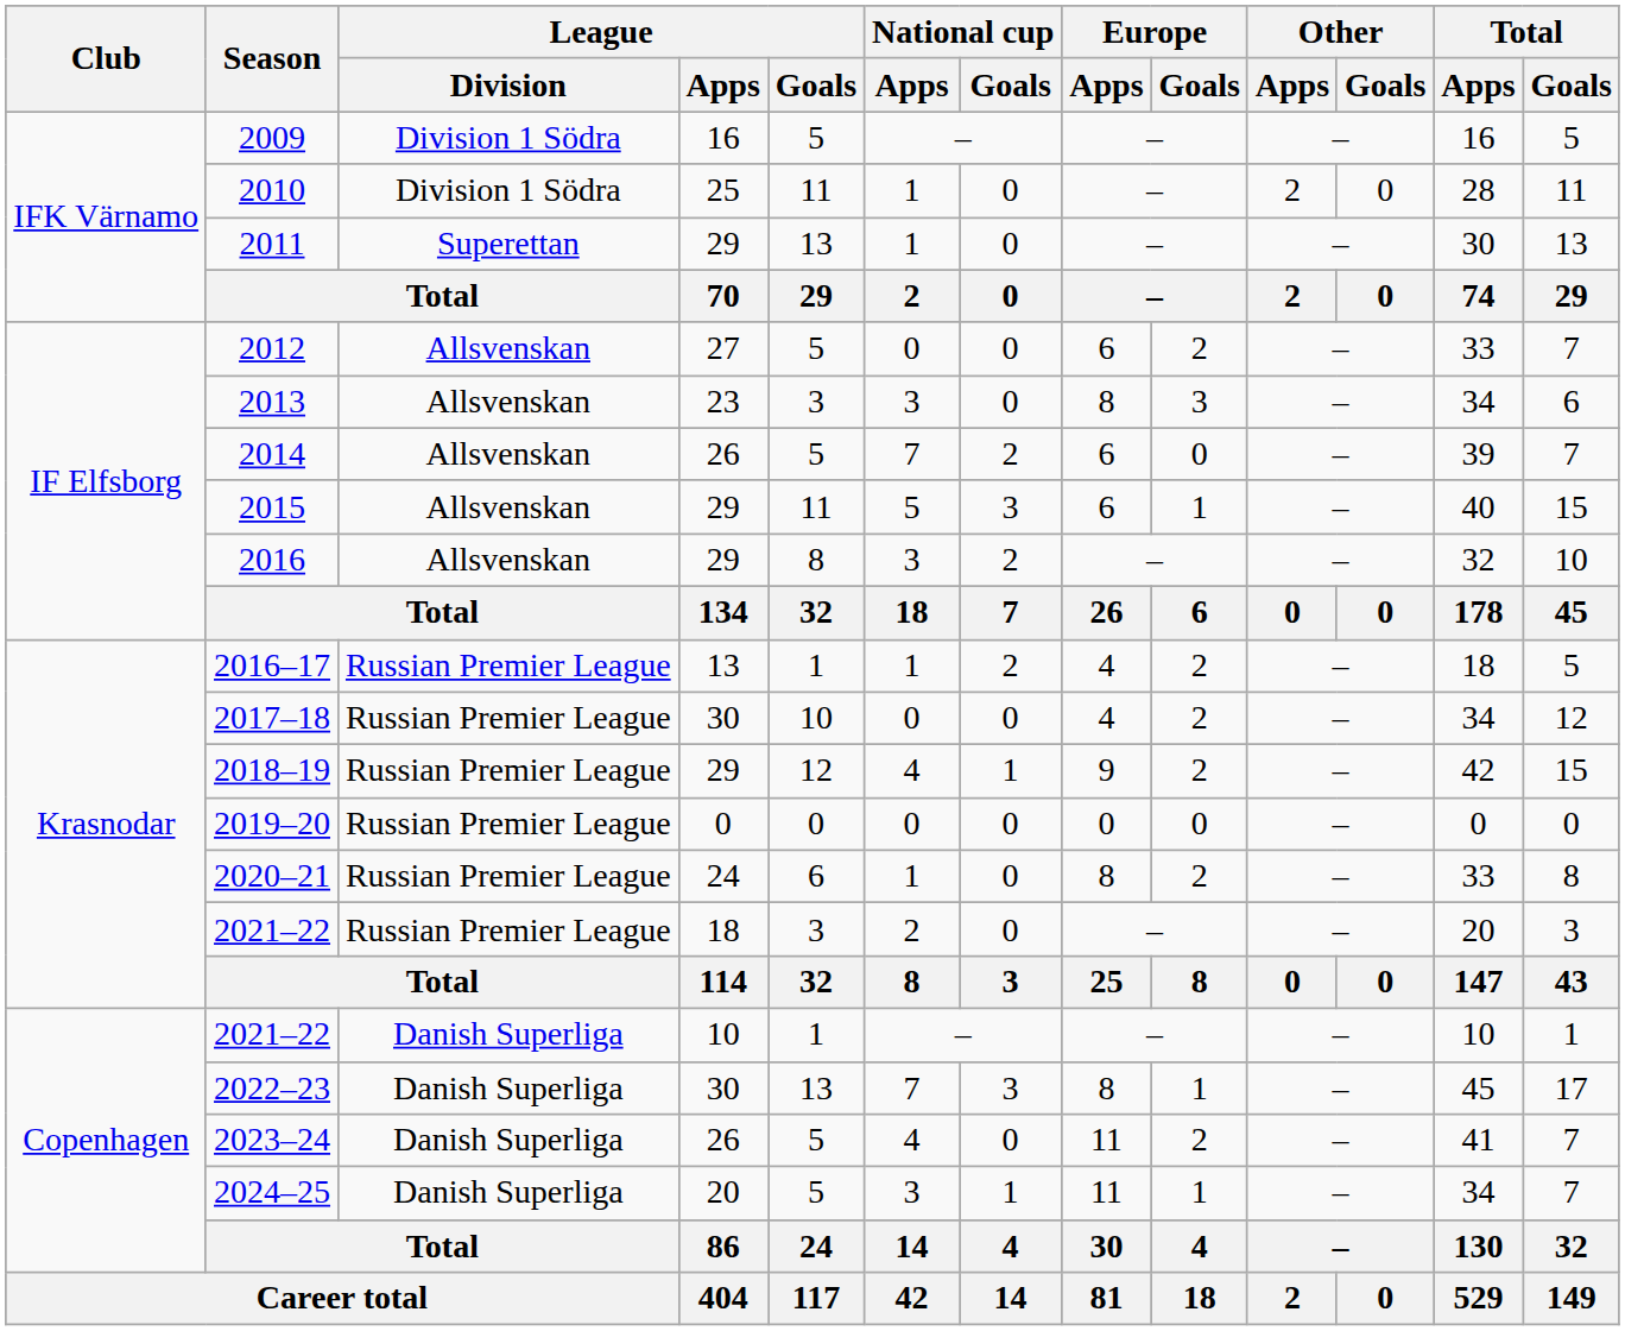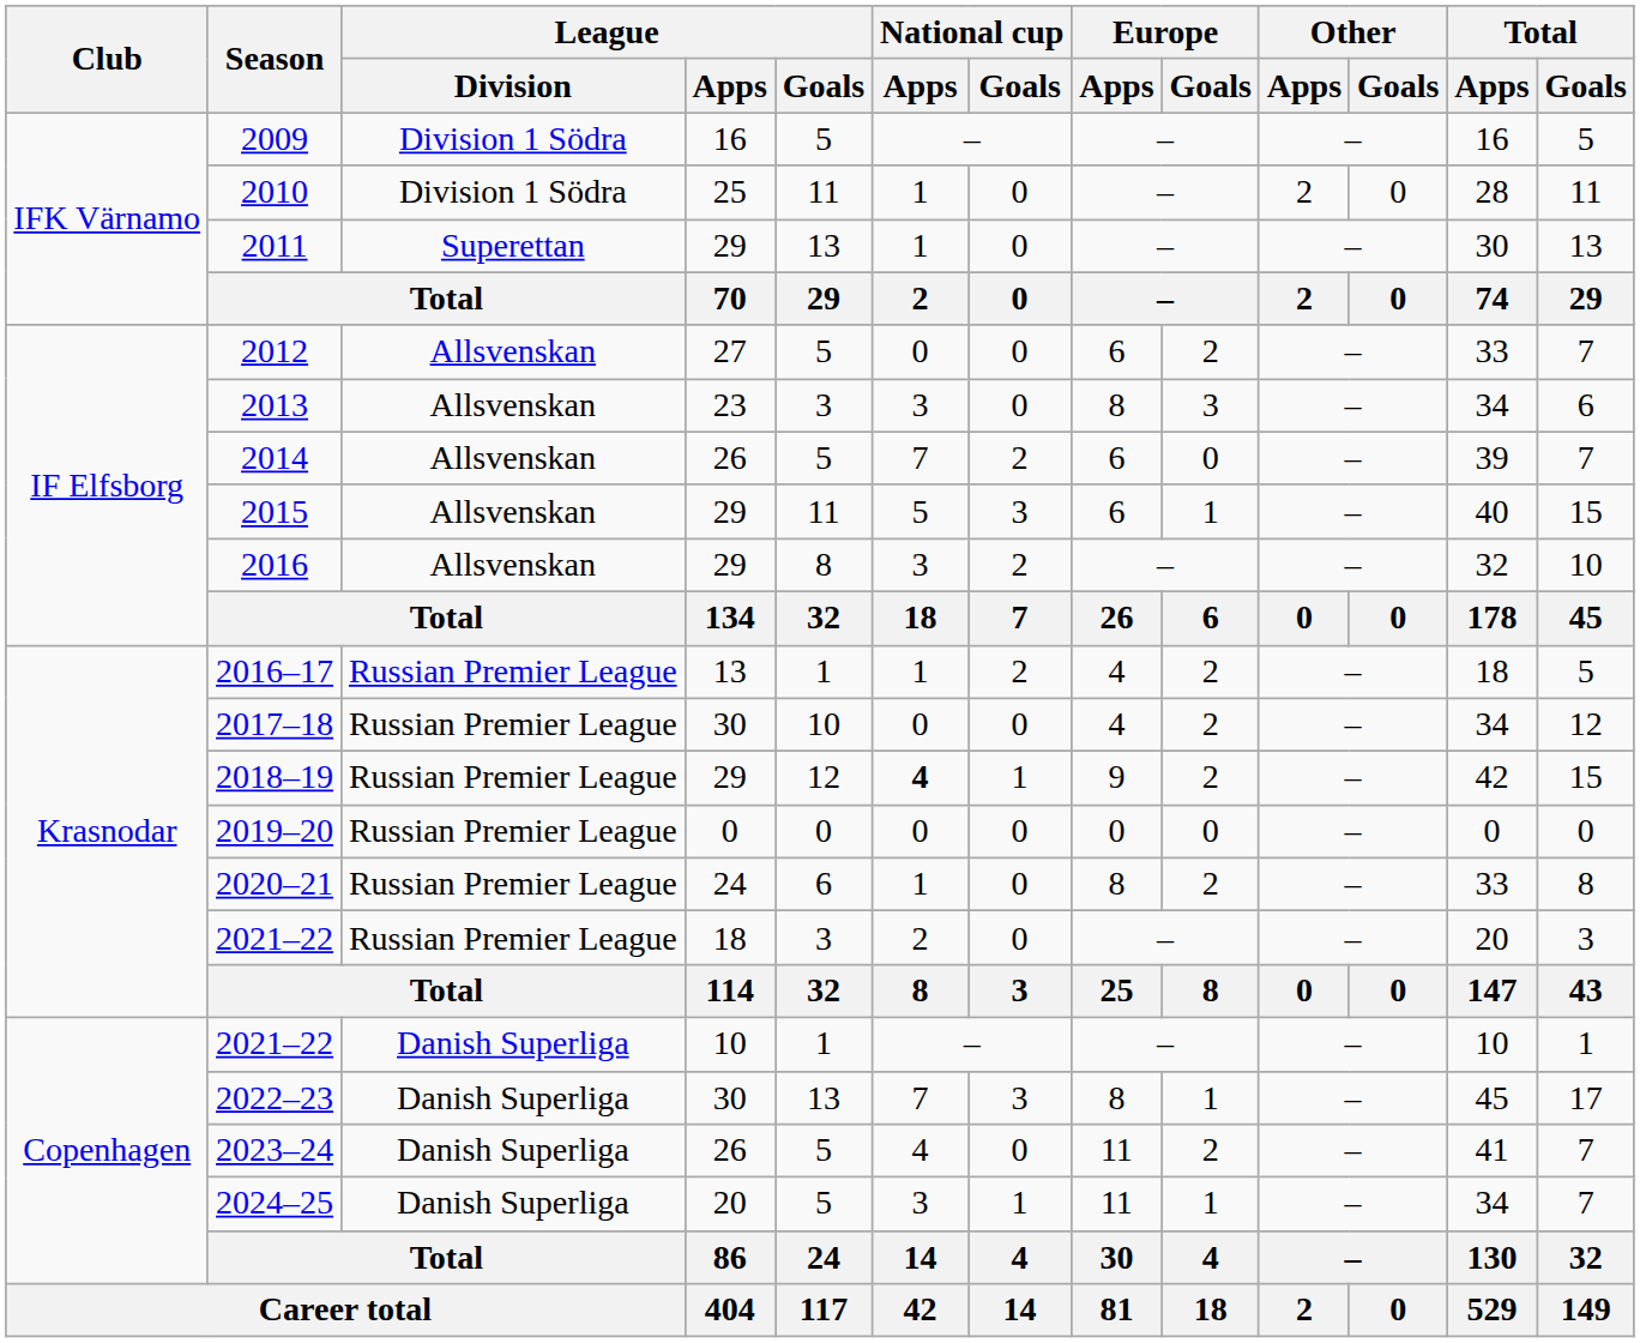2018–19 | National cup / Apps: normal -> bold
